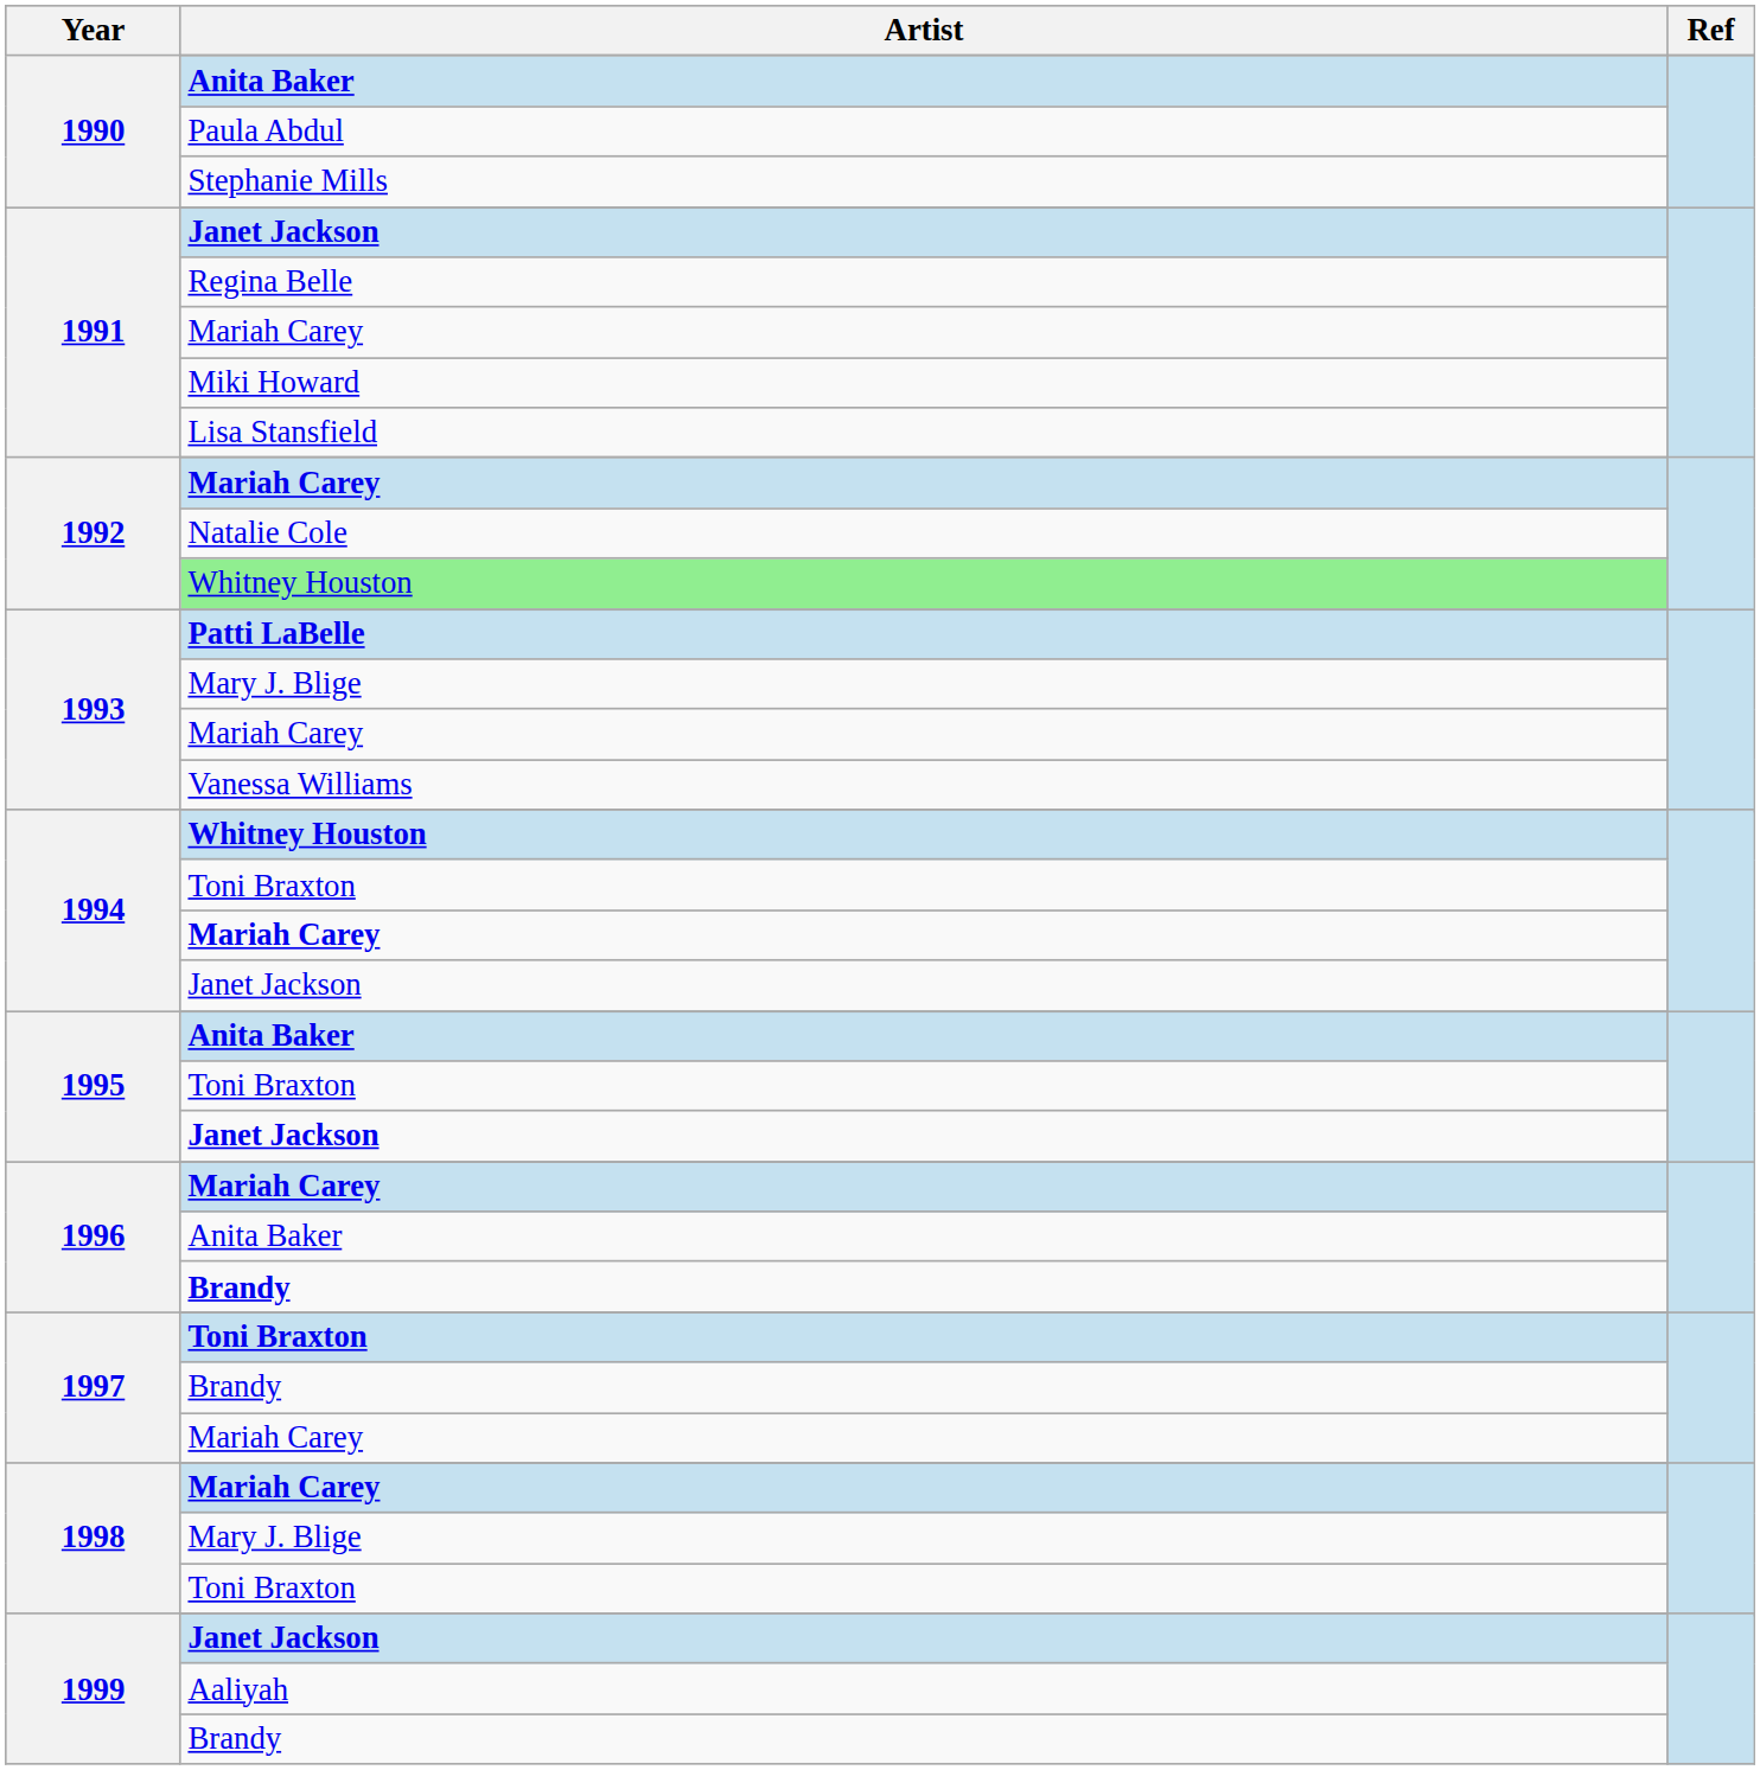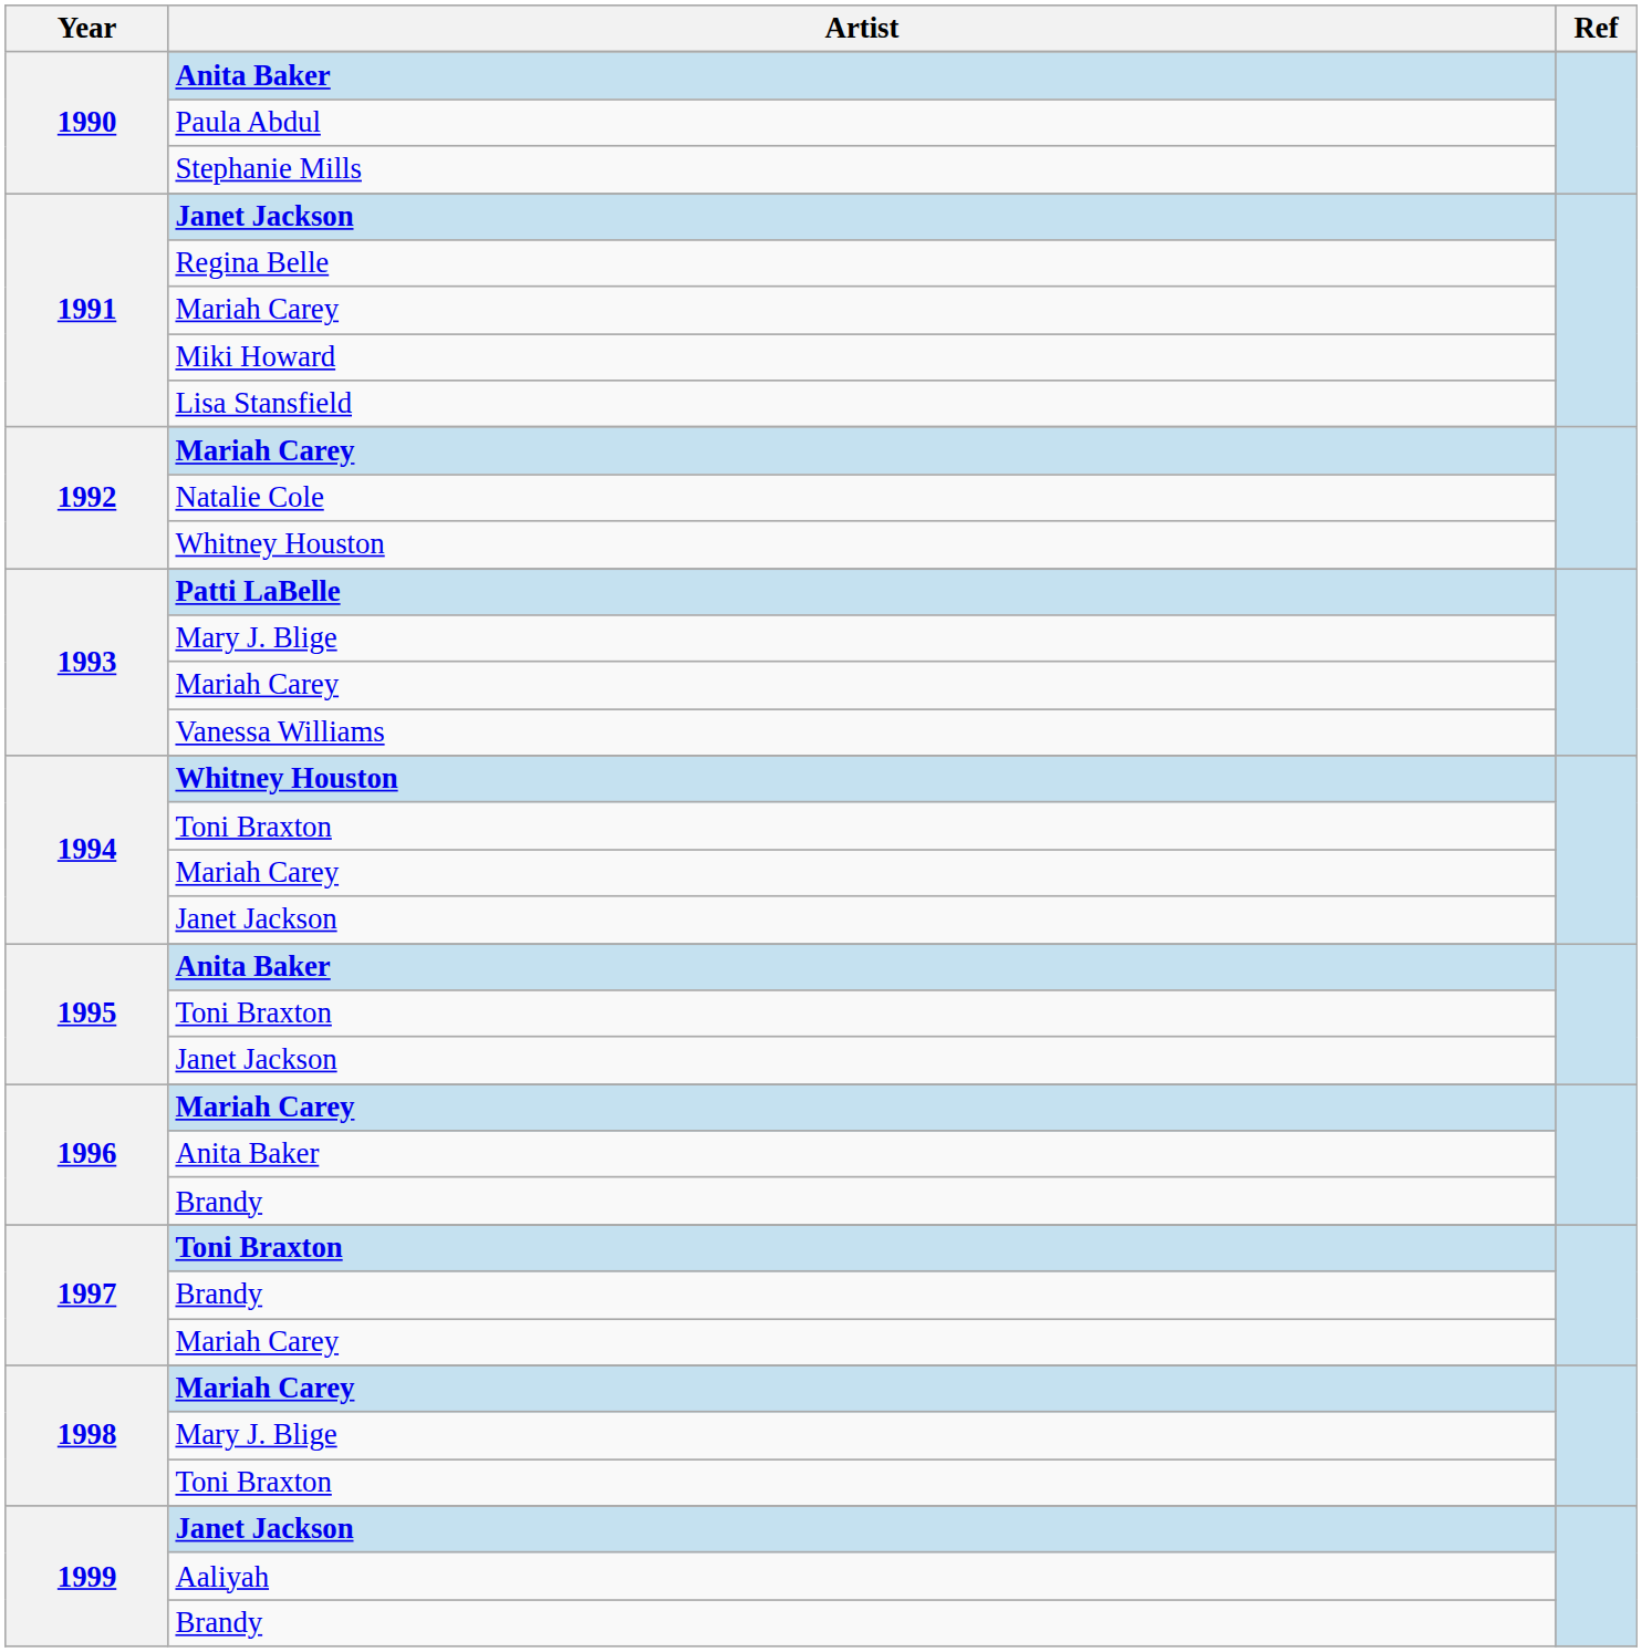1992 / Whitney Houston | Artist: lightgreen background -> no background
1994 / Mariah Carey | Artist: bold -> normal
1995 / Janet Jackson | Artist: bold -> normal
1996 / Brandy | Artist: bold -> normal
